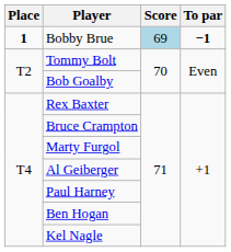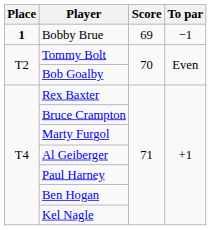Bobby Brue | Score: lightblue background -> no background
Bobby Brue | To par: bold -> normal
